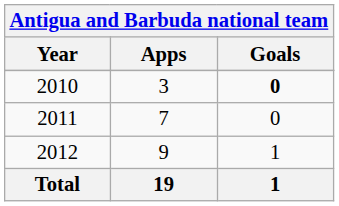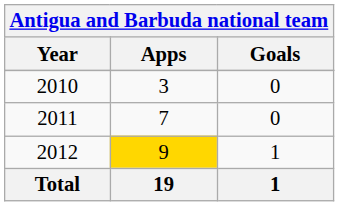2010 | Goals: bold -> normal
2012 | Apps: no background -> gold background
